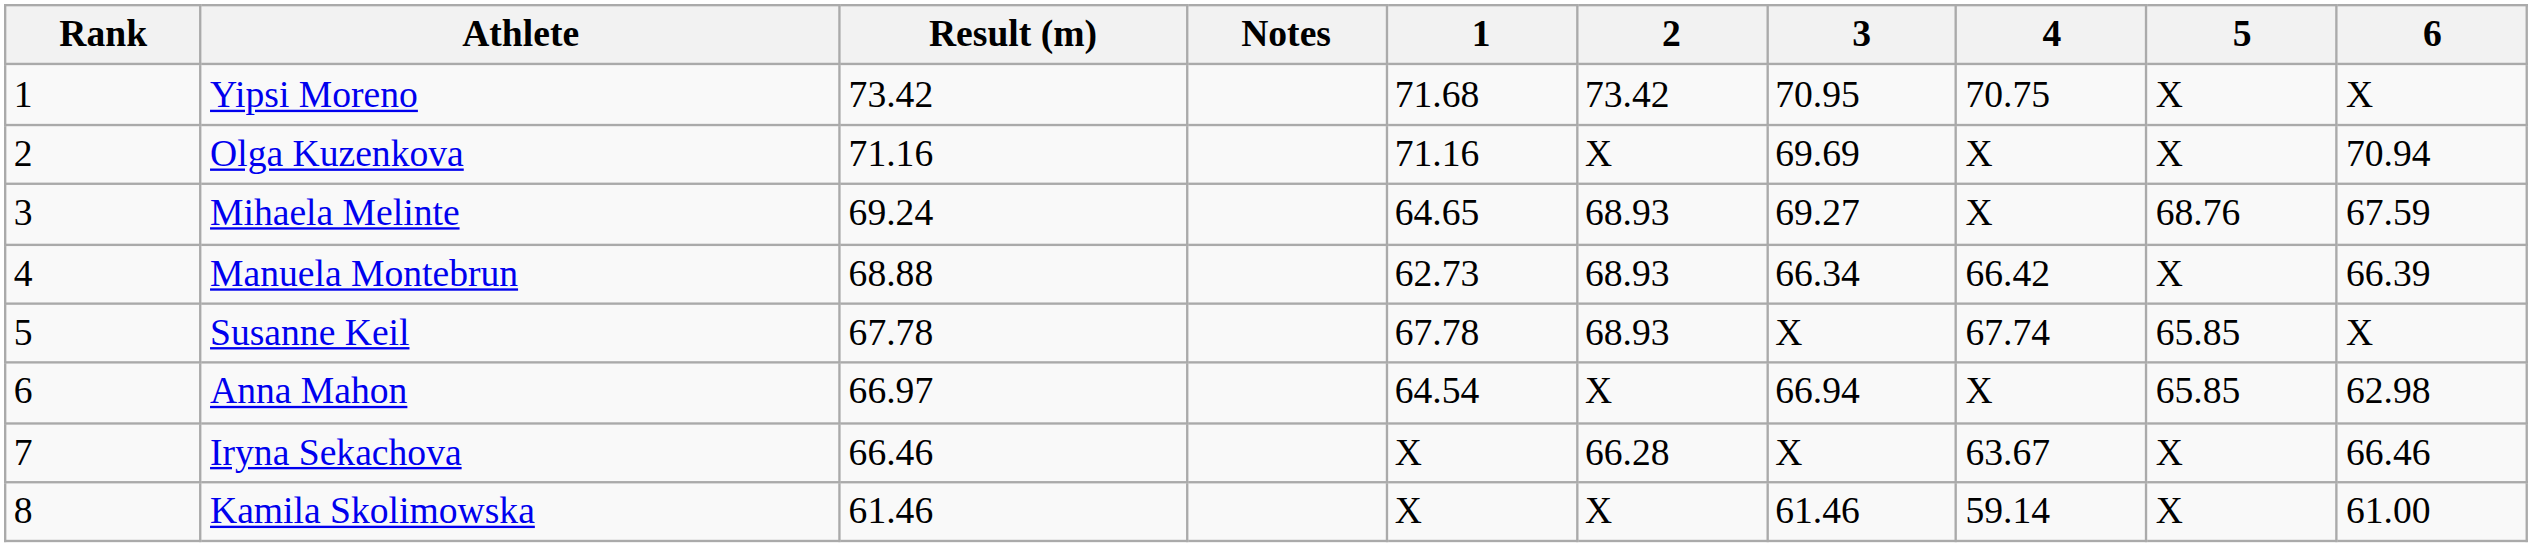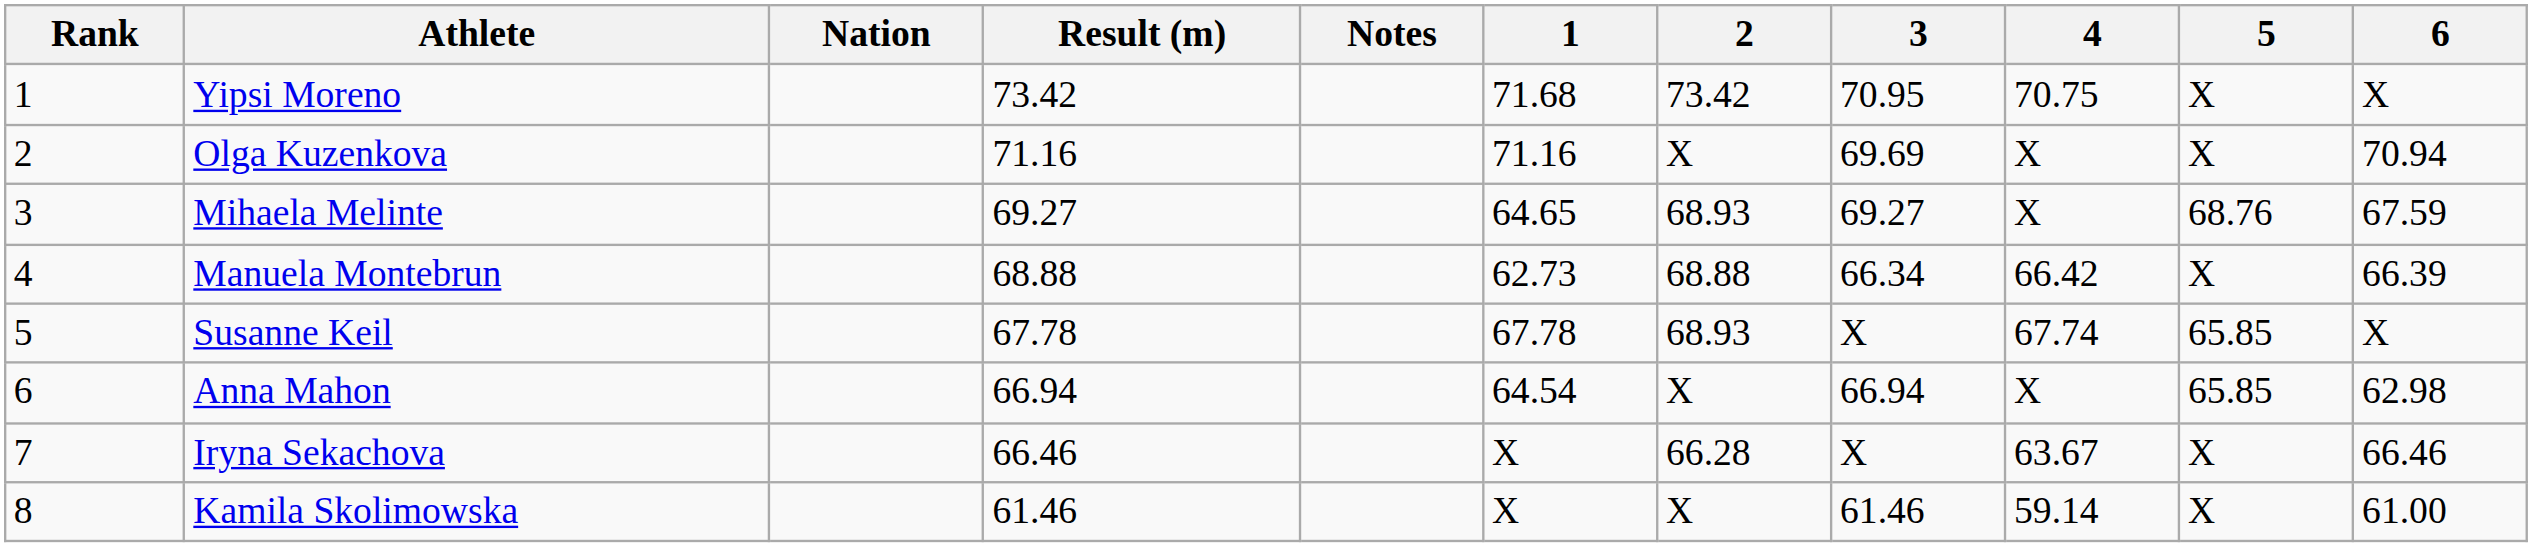+ column: Nation
Mihaela Melinte | Result (m): 69.24 -> 69.27
Manuela Montebrun | 2: 68.93 -> 68.88
Anna Mahon | Result (m): 66.97 -> 66.94
